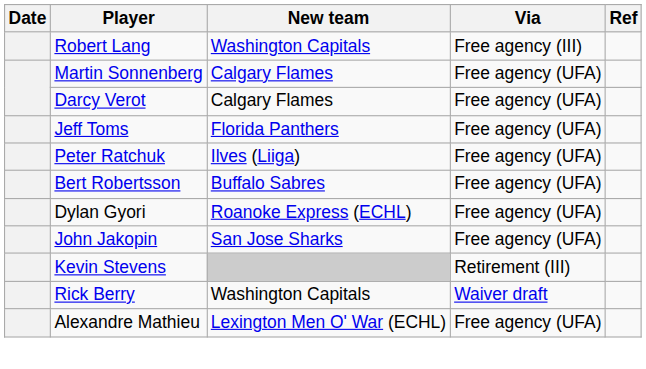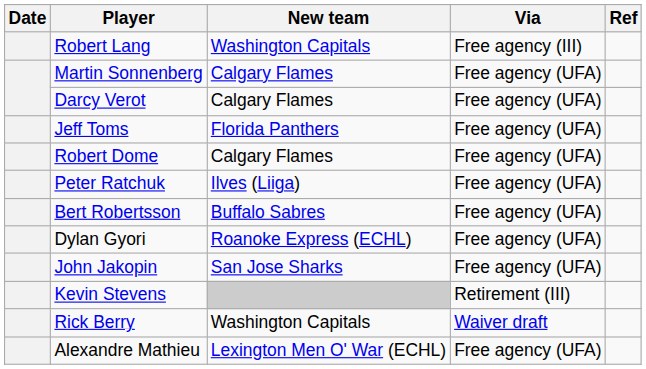+ row: Robert Dome | Calgary Flames | Free agency (UFA)
